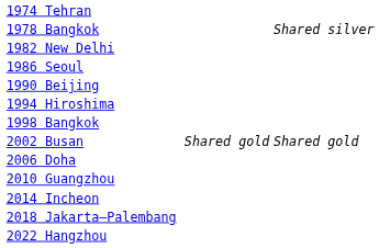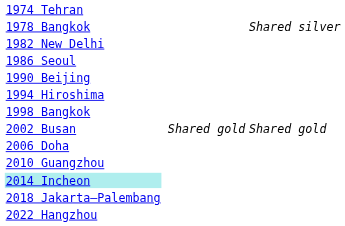2014 Incheon | column 1: no background -> paleturquoise background
